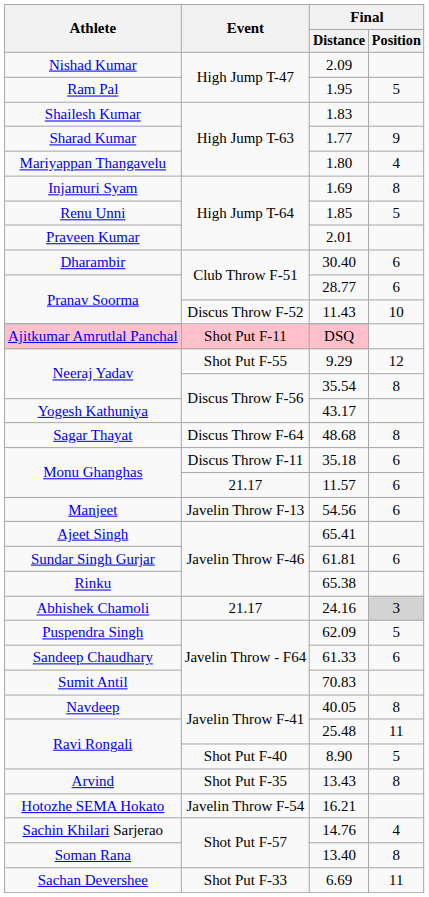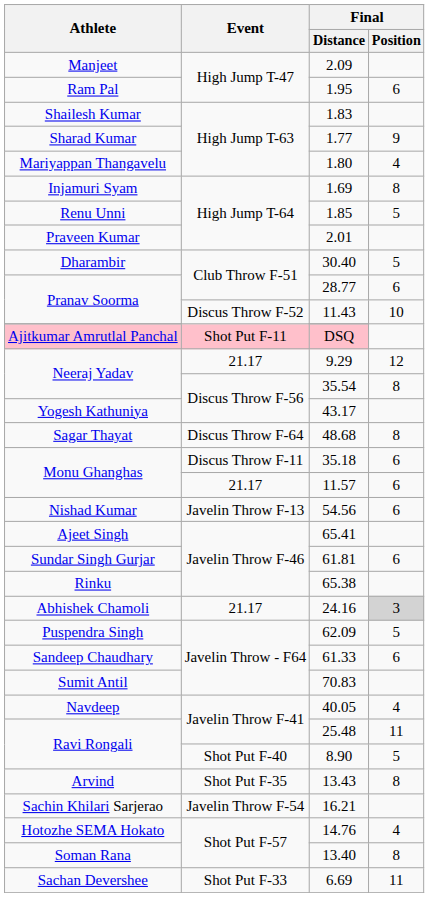2.09 | Athlete: Nishad Kumar -> Manjeet
1.95 | Final / Position: 5 -> 6
30.40 | Final / Position: 6 -> 5
9.29 | Event: Shot Put F-55 -> 21.17
54.56 | Athlete: Manjeet -> Nishad Kumar
40.05 | Final / Position: 8 -> 4
16.21 | Athlete: Hotozhe SEMA Hokato -> Sachin Khilari Sarjerao
14.76 | Athlete: Sachin Khilari Sarjerao -> Hotozhe SEMA Hokato
